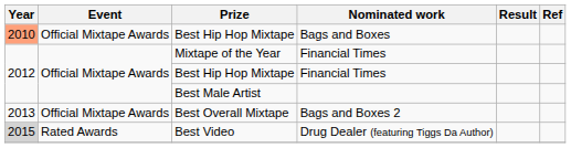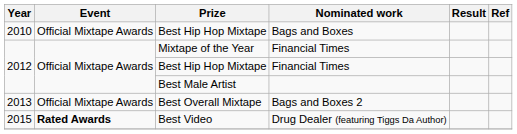Best Hip Hop Mixtape / Bags and Boxes | Year: lightsalmon background -> no background
Best Video | Year: lightgrey background -> no background
Best Video | Event: normal -> bold
